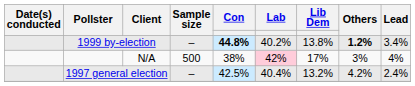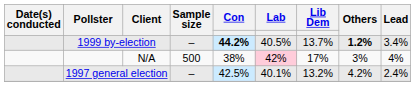1999 by-election | Con: 44.8% -> 44.2%
1999 by-election | Lab: 40.2% -> 40.5%
1999 by-election | Lib Dem: 13.8% -> 13.7%
1997 general election | Lab: 40.4% -> 40.1%
